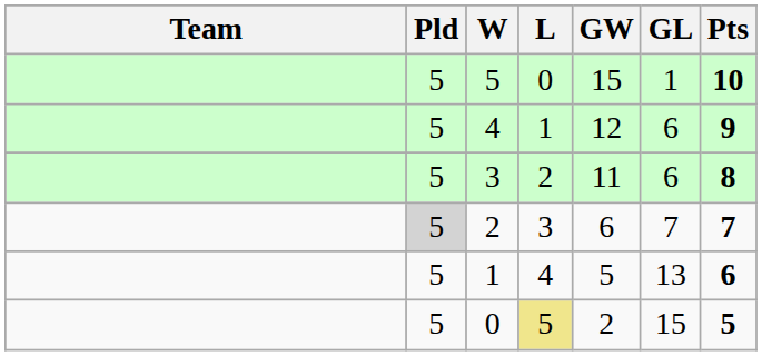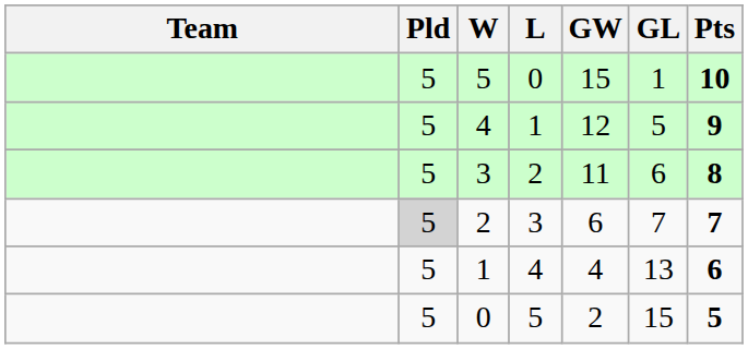row 3 | GL: 6 -> 5
row 6 | GW: 5 -> 4
row 7 | L: khaki background -> no background
